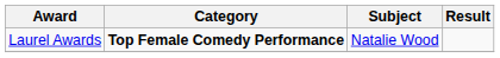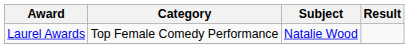Laurel Awards | Category: bold -> normal
